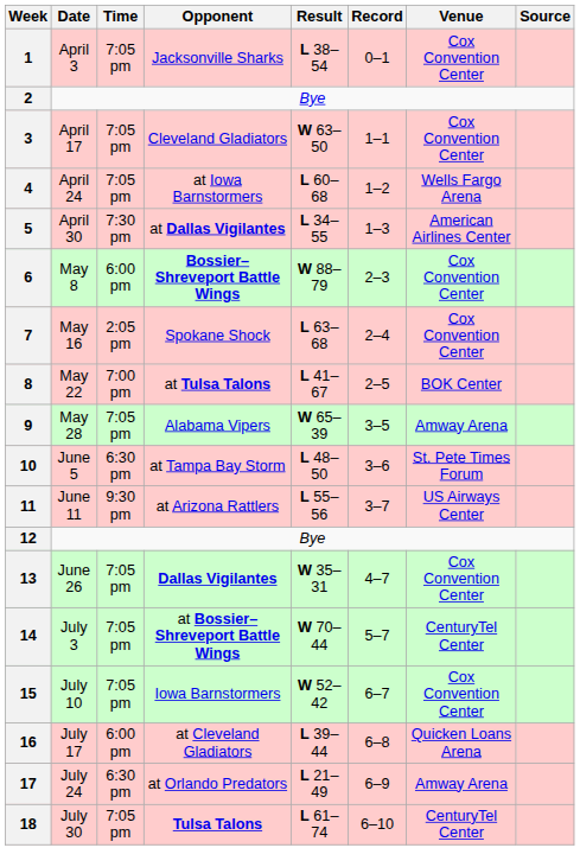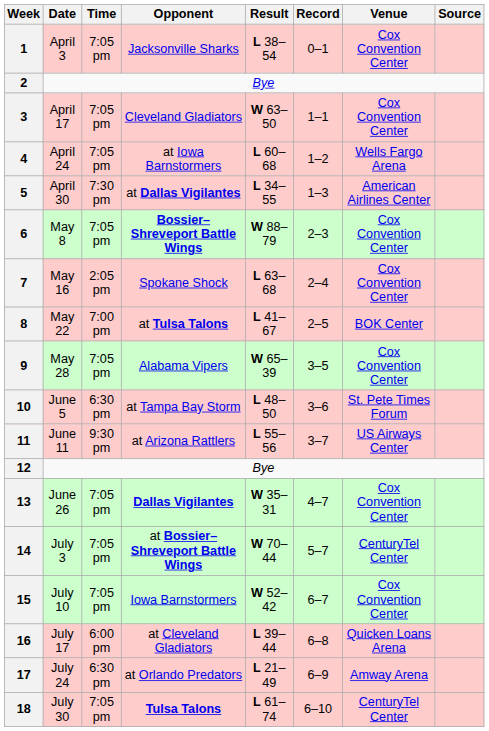6 | Time: 6:00 pm -> 7:05 pm
9 | Venue: Amway Arena -> Cox Convention Center
